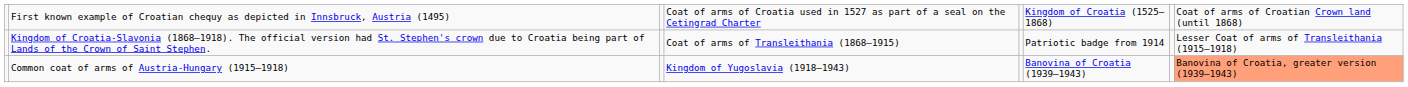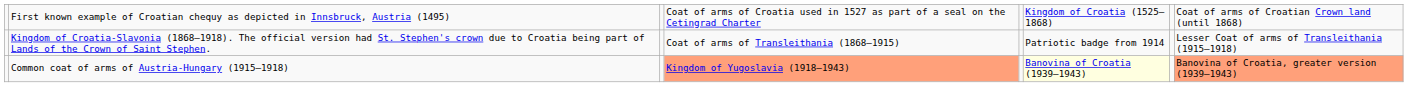Common coat of arms of Austria-Hungary (1915–1918) | column 4: no background -> lightsalmon background
Common coat of arms of Austria-Hungary (1915–1918) | column 6: no background -> lightyellow background
